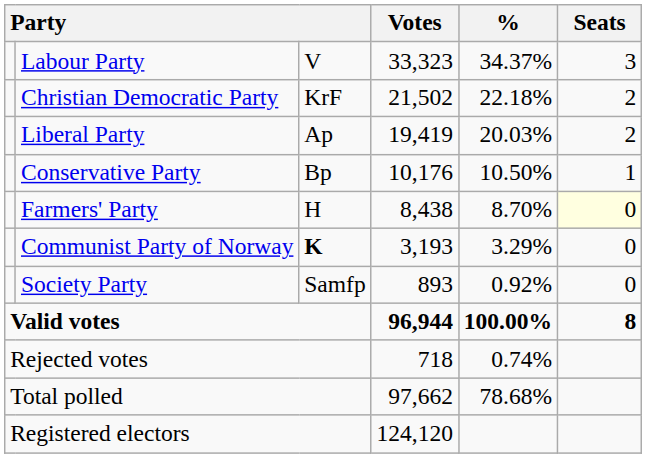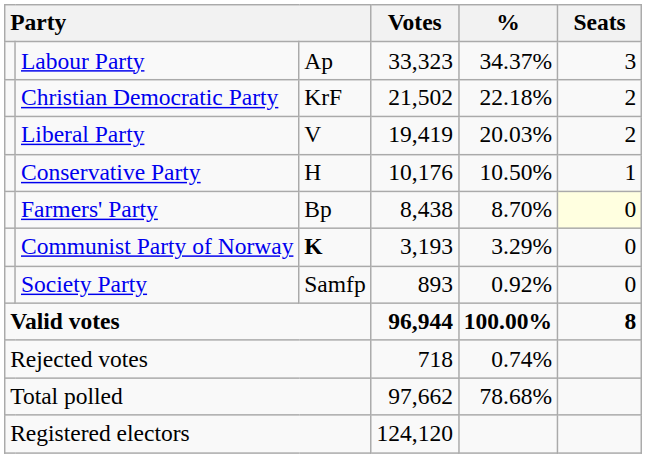Labour Party | column 3: V -> Ap
Liberal Party | column 3: Ap -> V
Conservative Party | column 3: Bp -> H
Farmers' Party | column 3: H -> Bp
